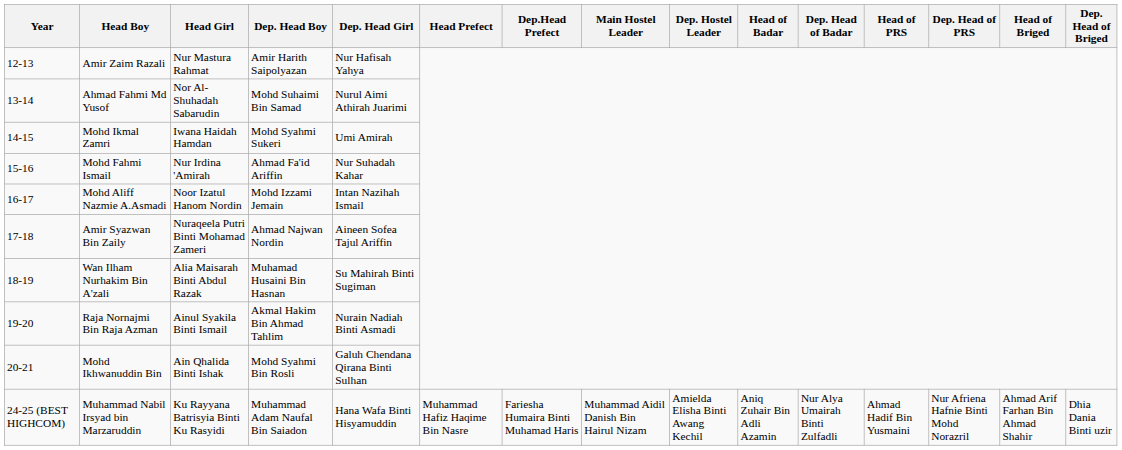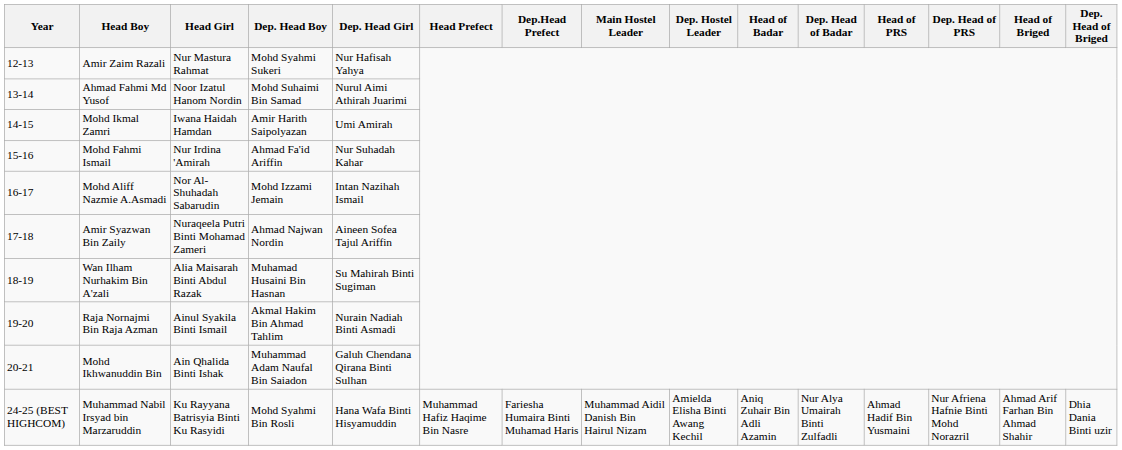Amir Zaim Razali | Dep. Head Boy: Amir Harith Saipolyazan -> Mohd Syahmi Sukeri
Ahmad Fahmi Md Yusof | Head Girl: Nor Al-Shuhadah Sabarudin -> Noor Izatul Hanom Nordin
Mohd Ikmal Zamri | Dep. Head Boy: Mohd Syahmi Sukeri -> Amir Harith Saipolyazan
Mohd Aliff Nazmie A.Asmadi | Head Girl: Noor Izatul Hanom Nordin -> Nor Al-Shuhadah Sabarudin
Mohd Ikhwanuddin Bin | Dep. Head Boy: Mohd Syahmi Bin Rosli -> Muhammad Adam Naufal Bin Saiadon
Muhammad Nabil Irsyad bin Marzaruddin | Dep. Head Boy: Muhammad Adam Naufal Bin Saiadon -> Mohd Syahmi Bin Rosli
